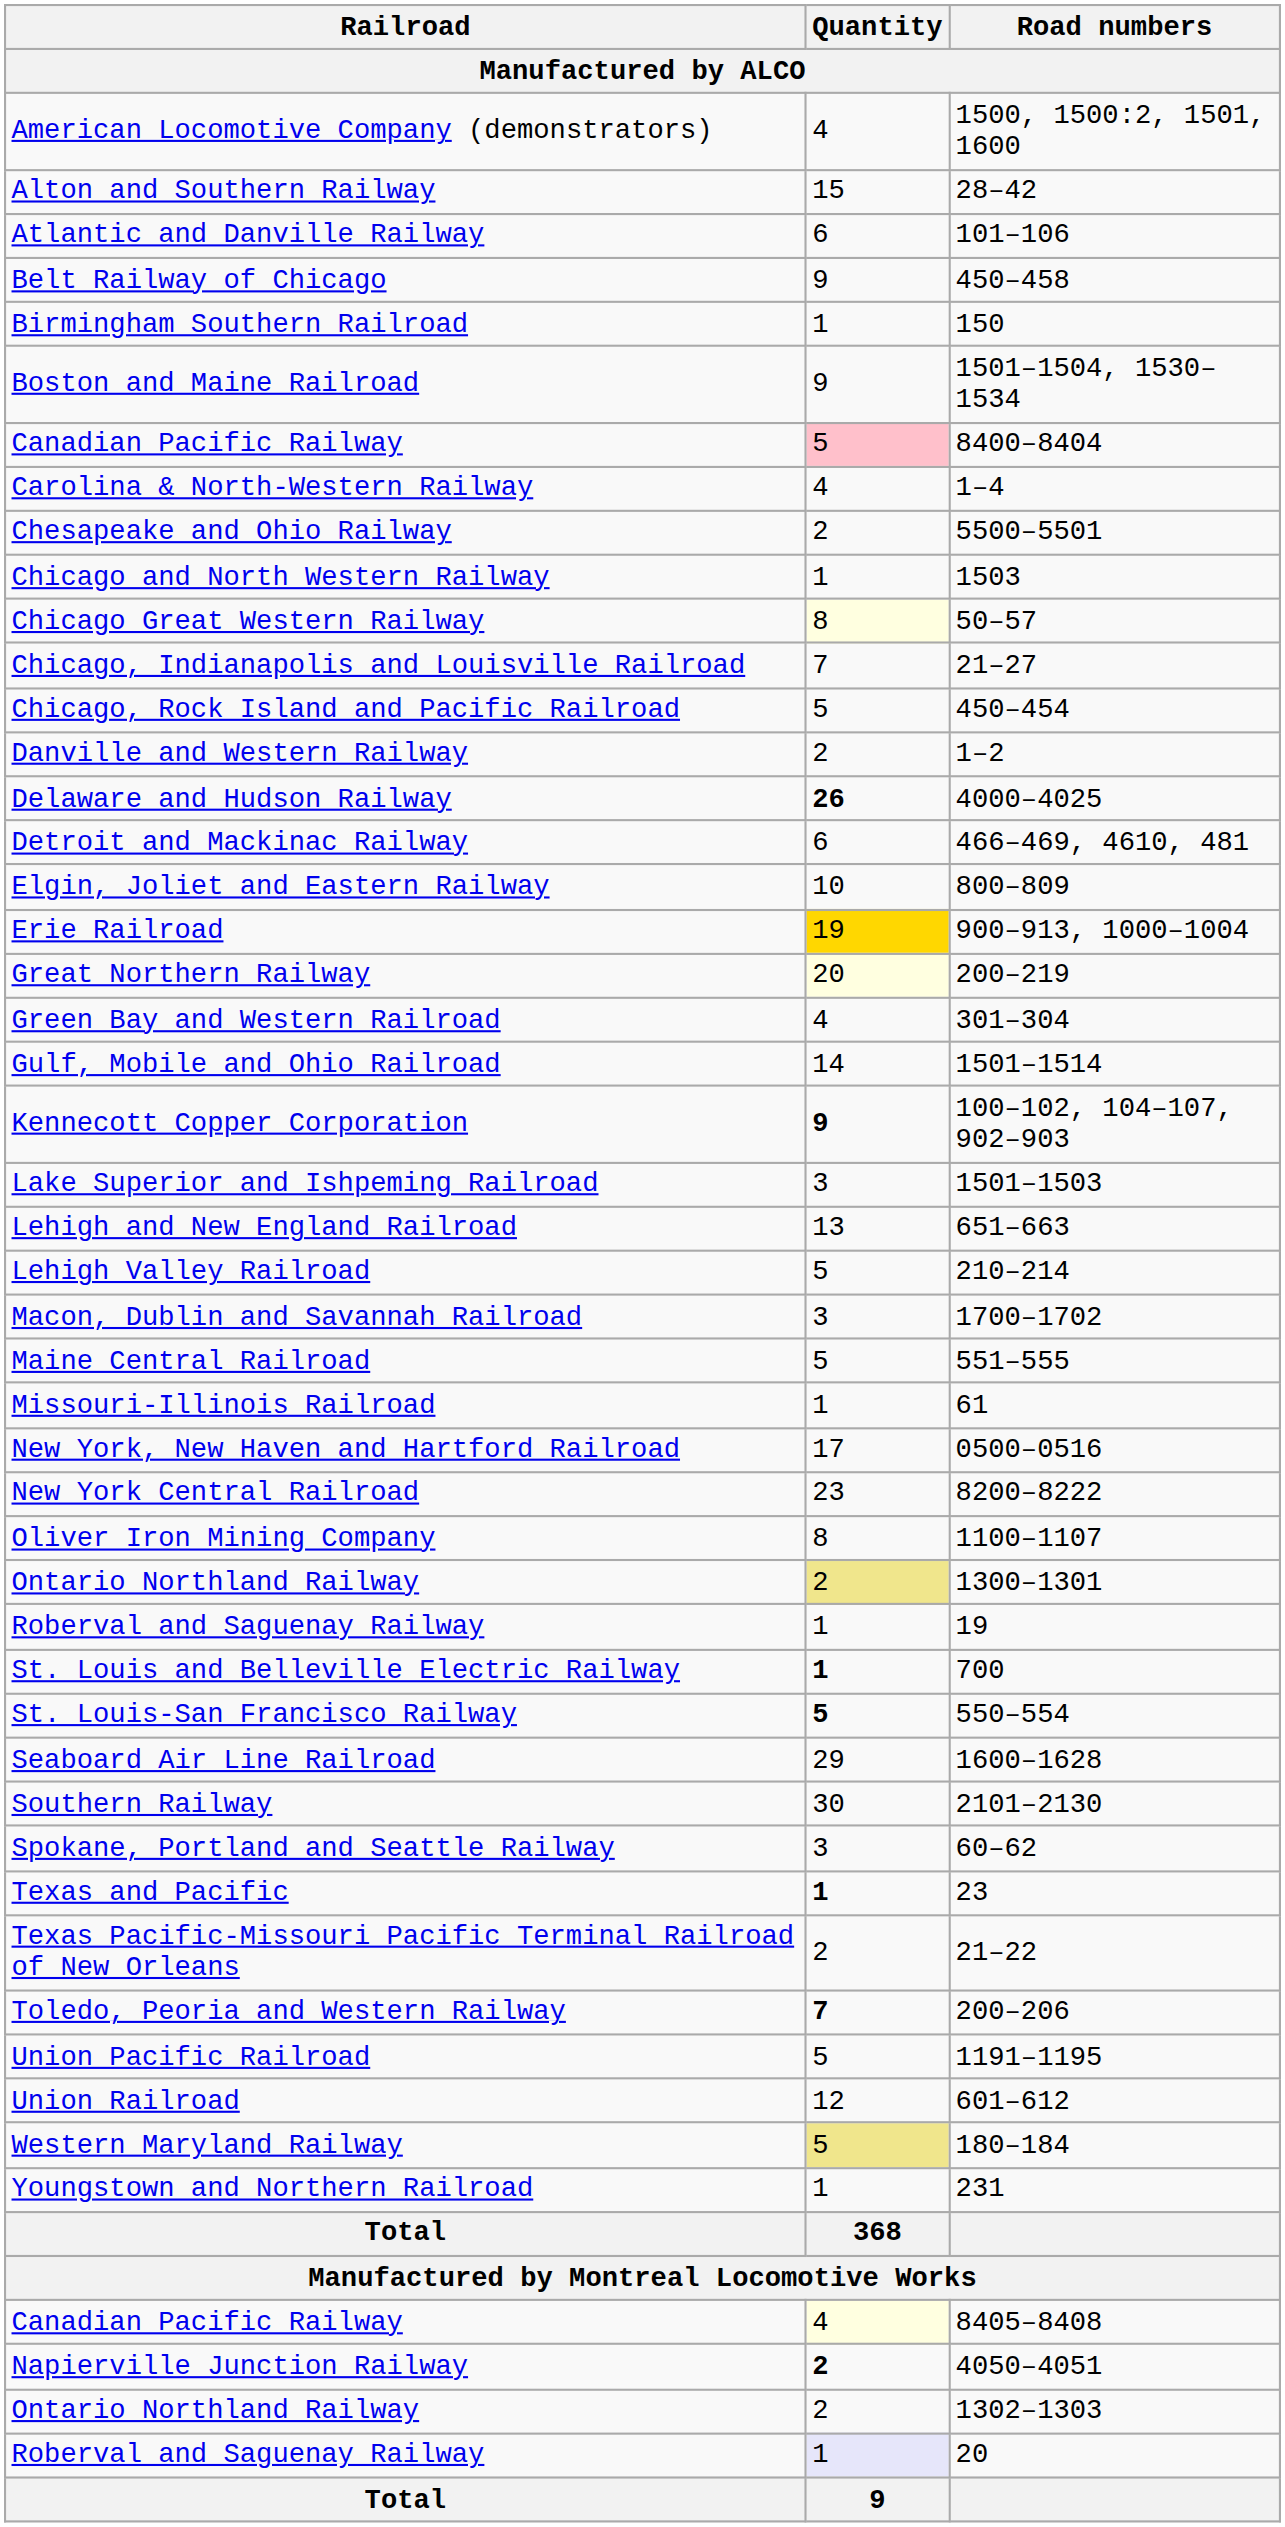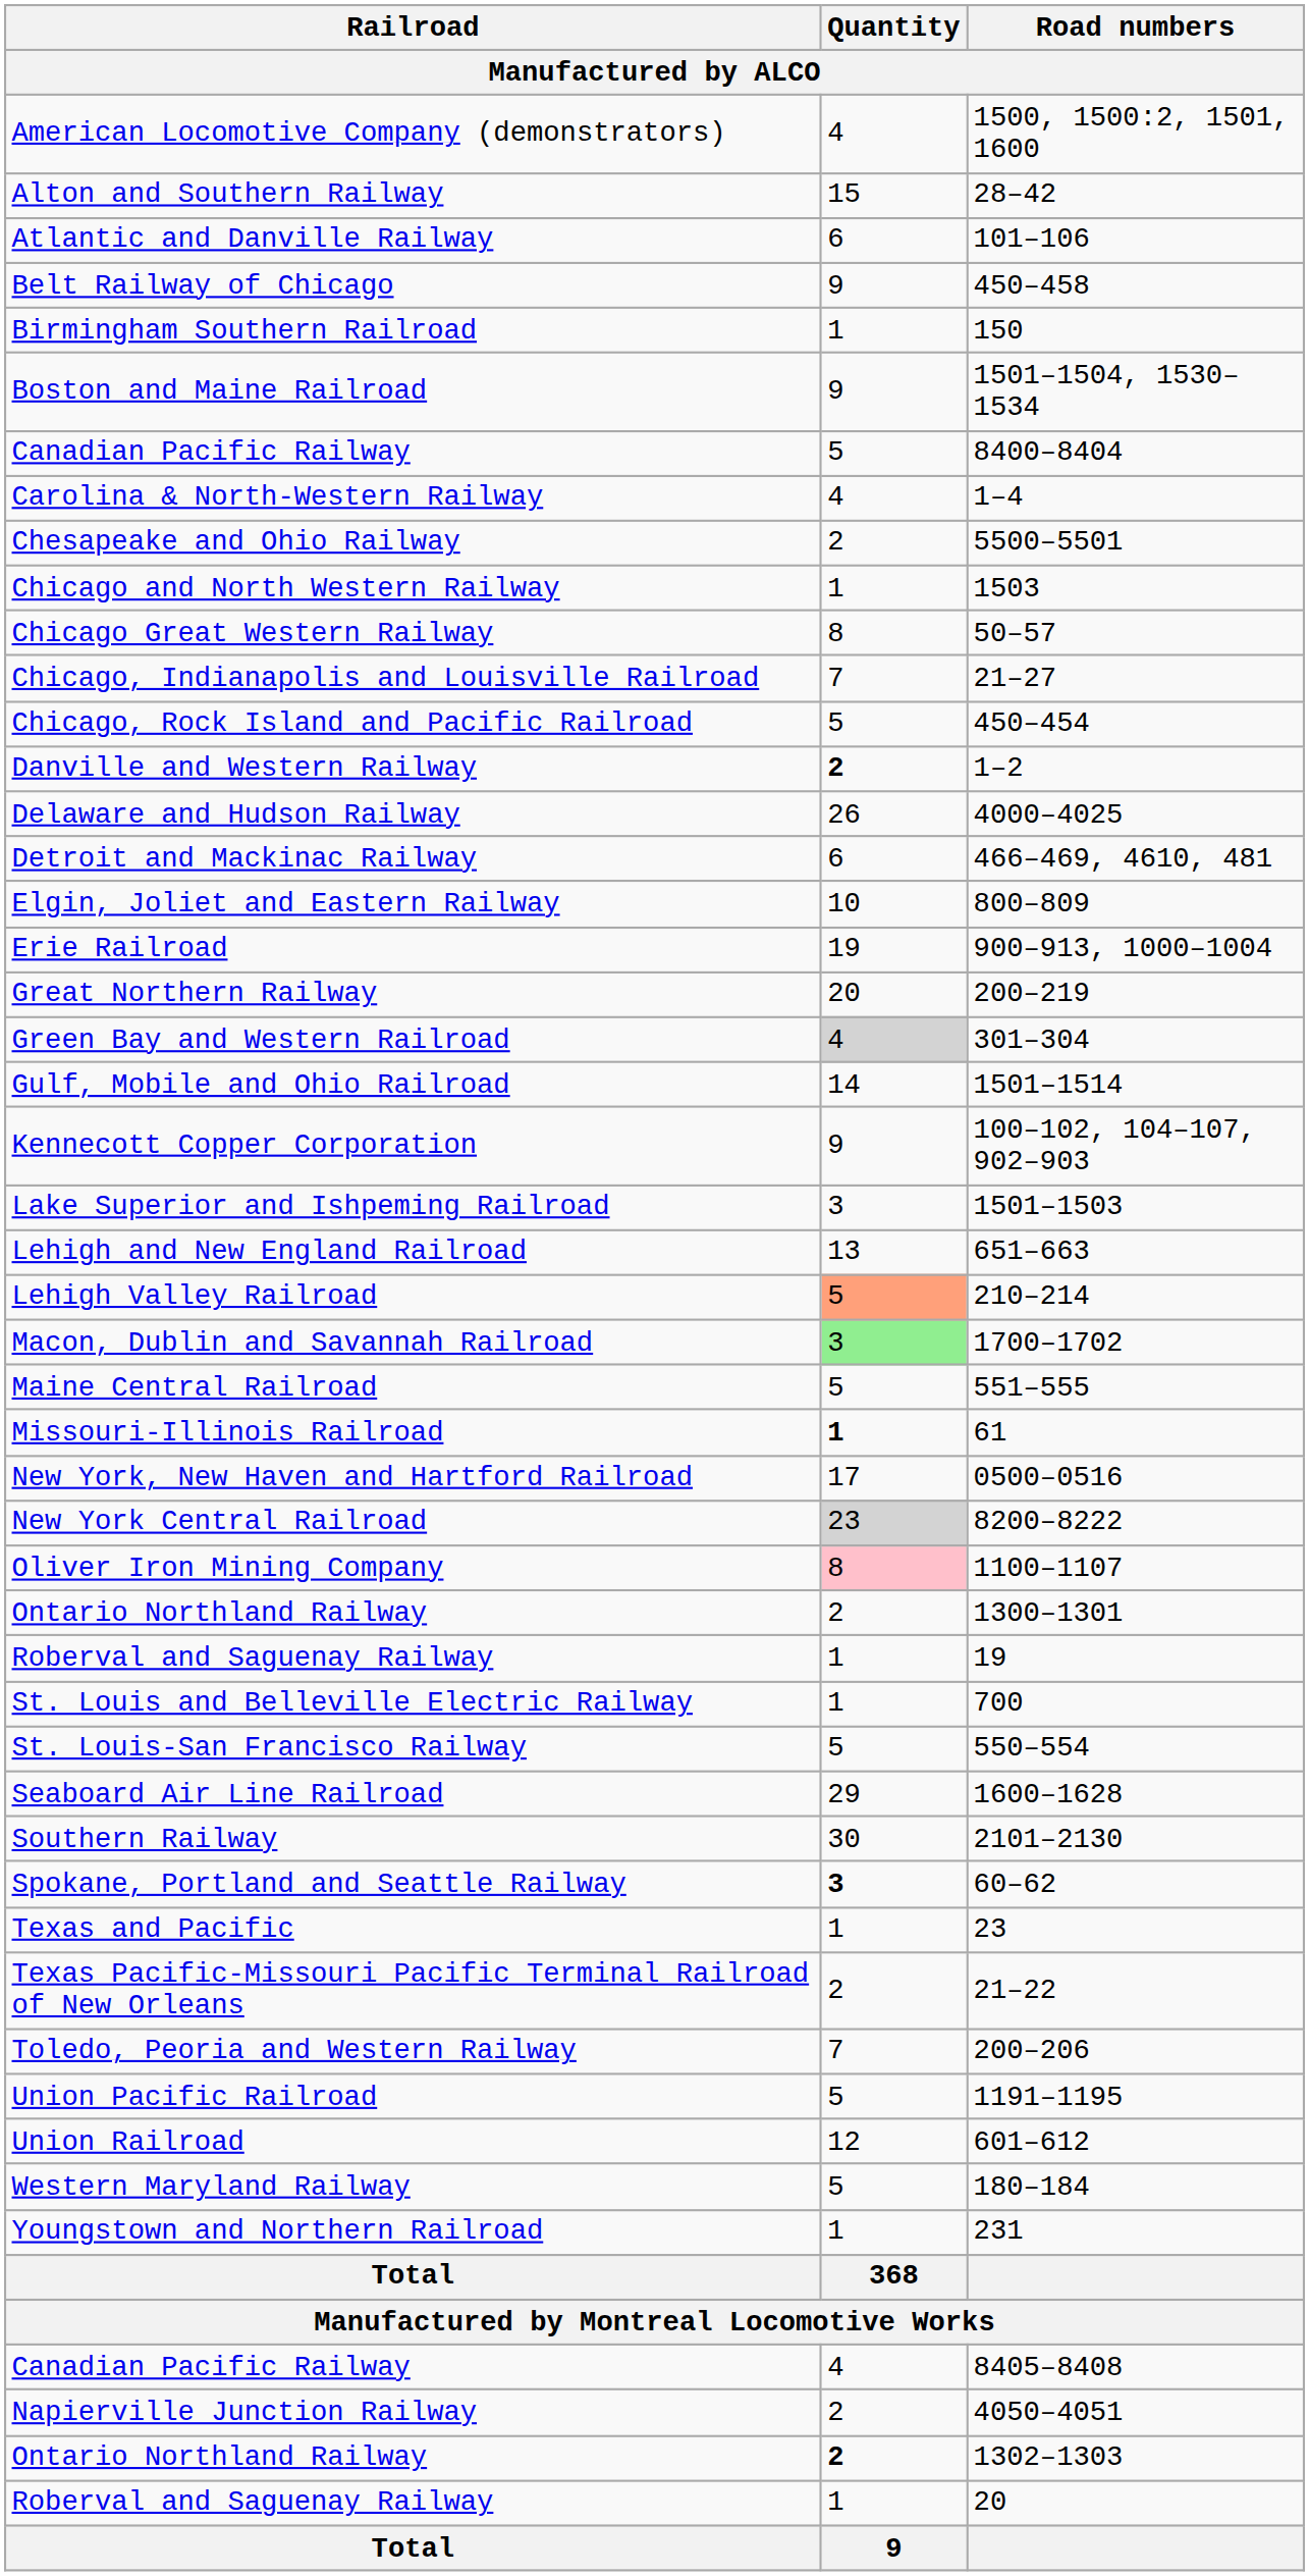Canadian Pacific Railway / 8400–8404 | Quantity: pink background -> no background
Chicago Great Western Railway | Quantity: lightyellow background -> no background
Danville and Western Railway | Quantity: normal -> bold
Delaware and Hudson Railway | Quantity: bold -> normal
Erie Railroad | Quantity: gold background -> no background
Great Northern Railway | Quantity: lightyellow background -> no background
Green Bay and Western Railroad | Quantity: no background -> lightgrey background
Kennecott Copper Corporation | Quantity: bold -> normal
Lehigh Valley Railroad | Quantity: no background -> lightsalmon background
Macon, Dublin and Savannah Railroad | Quantity: no background -> lightgreen background
Missouri-Illinois Railroad | Quantity: normal -> bold
New York Central Railroad | Quantity: no background -> lightgrey background
Oliver Iron Mining Company | Quantity: no background -> pink background
Ontario Northland Railway / 1300–1301 | Quantity: khaki background -> no background
St. Louis and Belleville Electric Railway | Quantity: bold -> normal
St. Louis-San Francisco Railway | Quantity: bold -> normal
Spokane, Portland and Seattle Railway | Quantity: normal -> bold
Texas and Pacific | Quantity: bold -> normal
Toledo, Peoria and Western Railway | Quantity: bold -> normal
Western Maryland Railway | Quantity: khaki background -> no background
Canadian Pacific Railway / 8405–8408 | Quantity: lightyellow background -> no background
Napierville Junction Railway | Quantity: bold -> normal
Ontario Northland Railway / 1302–1303 | Quantity: normal -> bold
Roberval and Saguenay Railway / 20 | Quantity: lavender background -> no background
